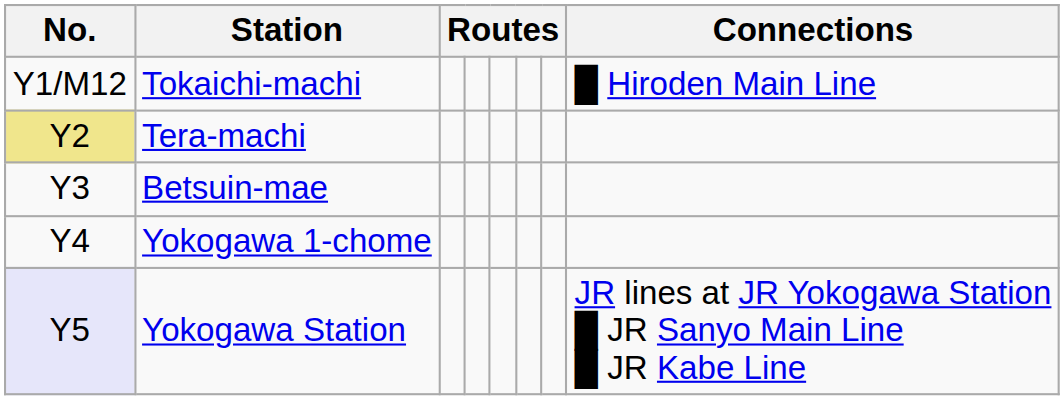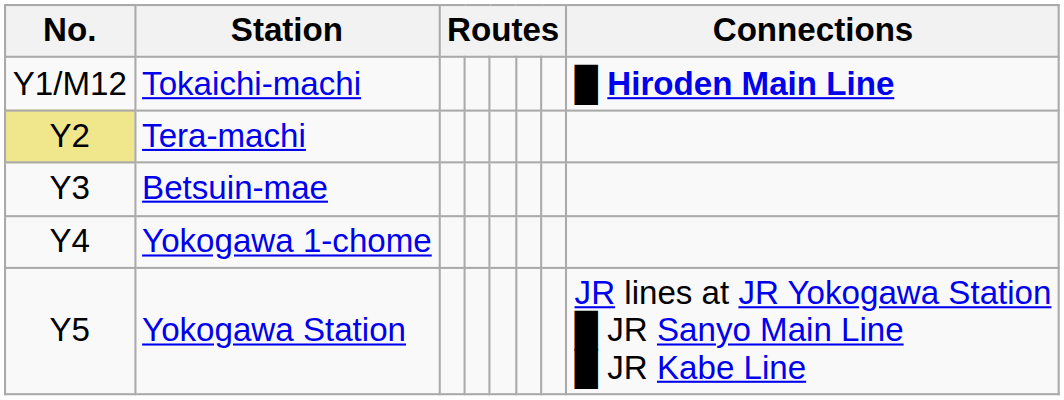Tokaichi-machi | Connections: normal -> bold
Yokogawa Station | No.: lavender background -> no background
